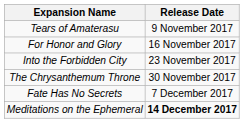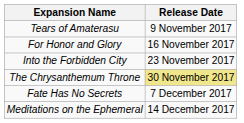The Chrysanthemum Throne | Release Date: no background -> khaki background
Meditations on the Ephemeral | Release Date: bold -> normal
